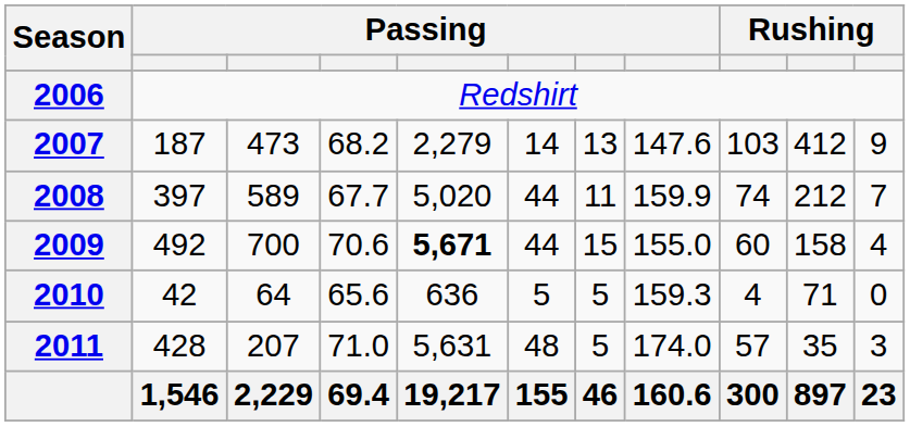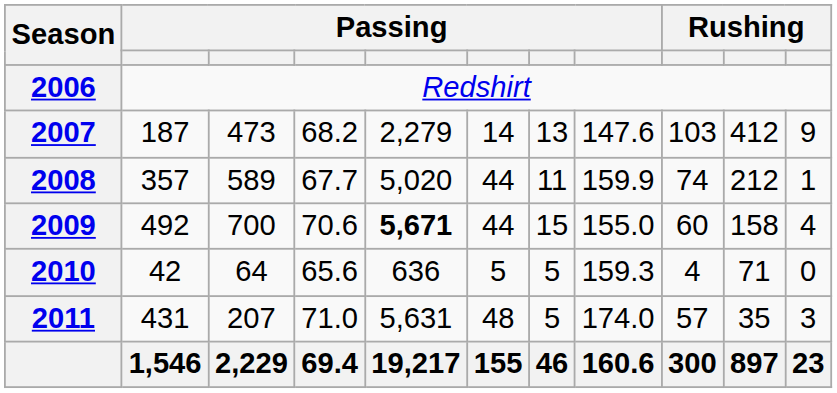2008 | column 2: 397 -> 357
2008 | column 11: 7 -> 1
2011 | column 2: 428 -> 431
